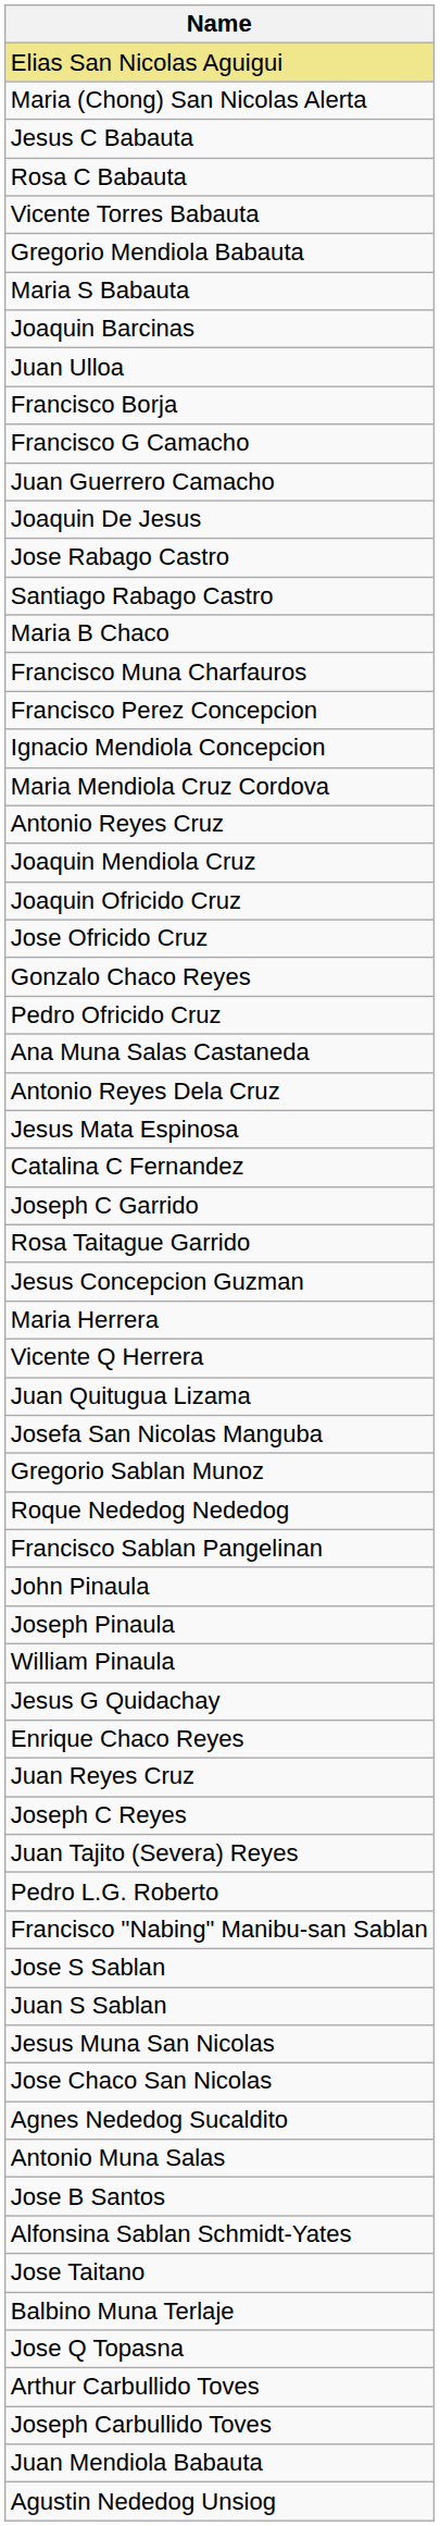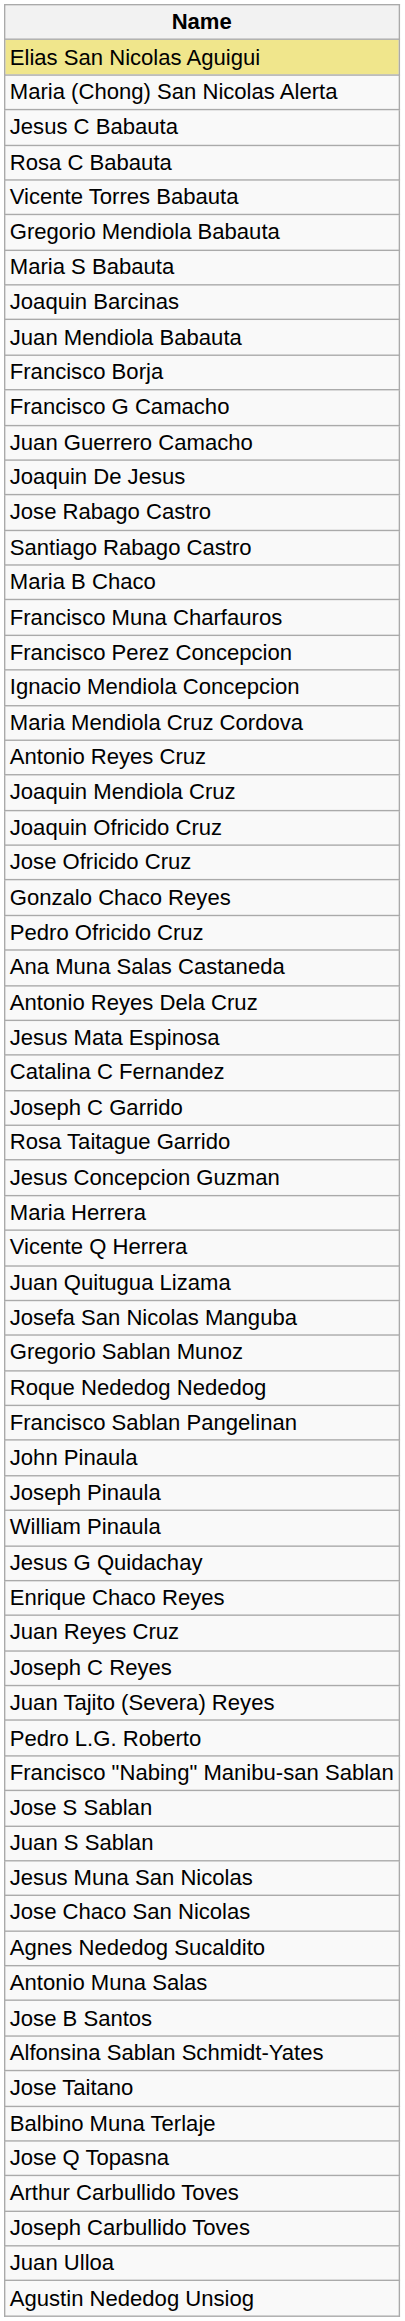row 10 | column 1: Juan Ulloa -> Juan Mendiola Babauta
row 65 | column 1: Juan Mendiola Babauta -> Juan Ulloa
